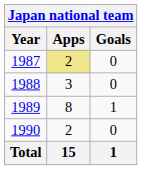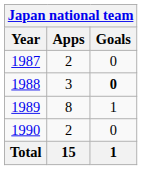1987 | Apps: khaki background -> no background
1988 | Goals: normal -> bold
